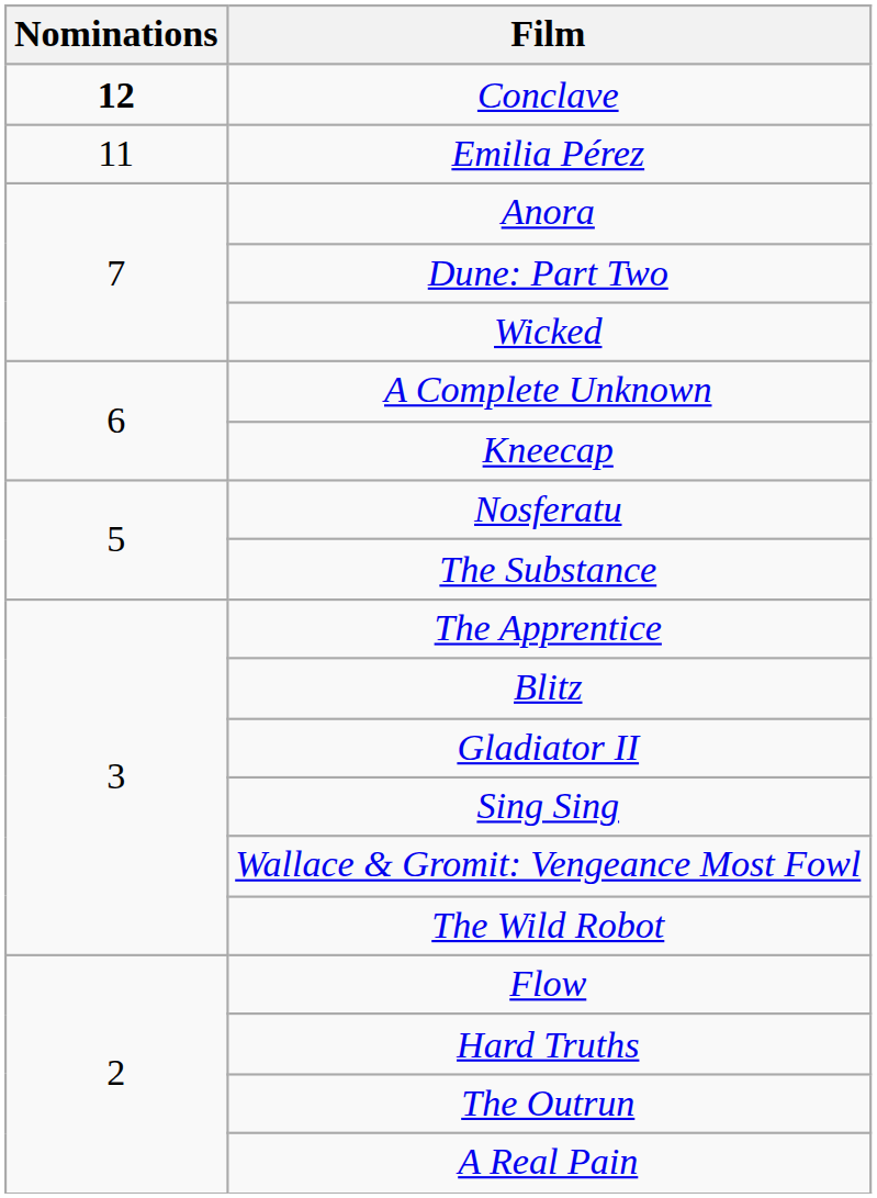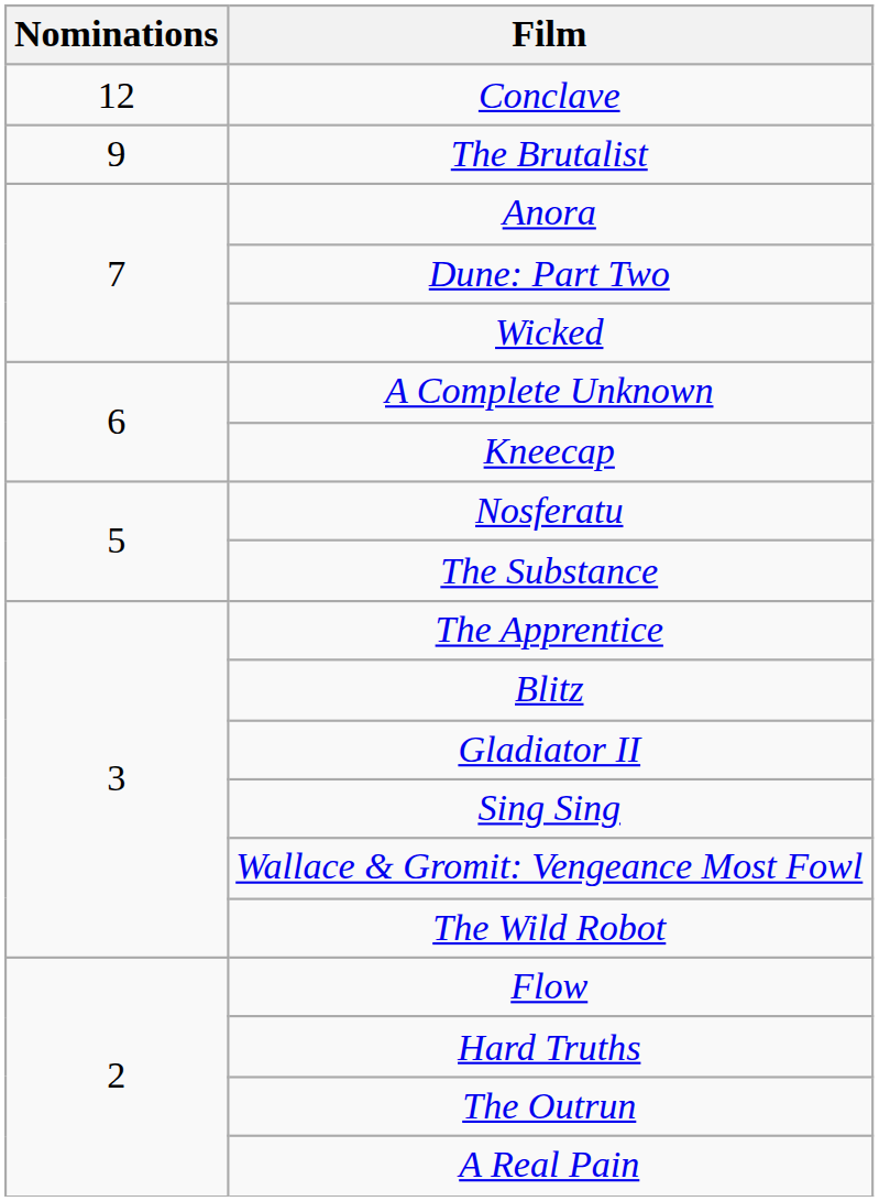Conclave | Nominations: bold -> normal
- row: 11 | Emilia Pérez
+ row: 9 | The Brutalist
